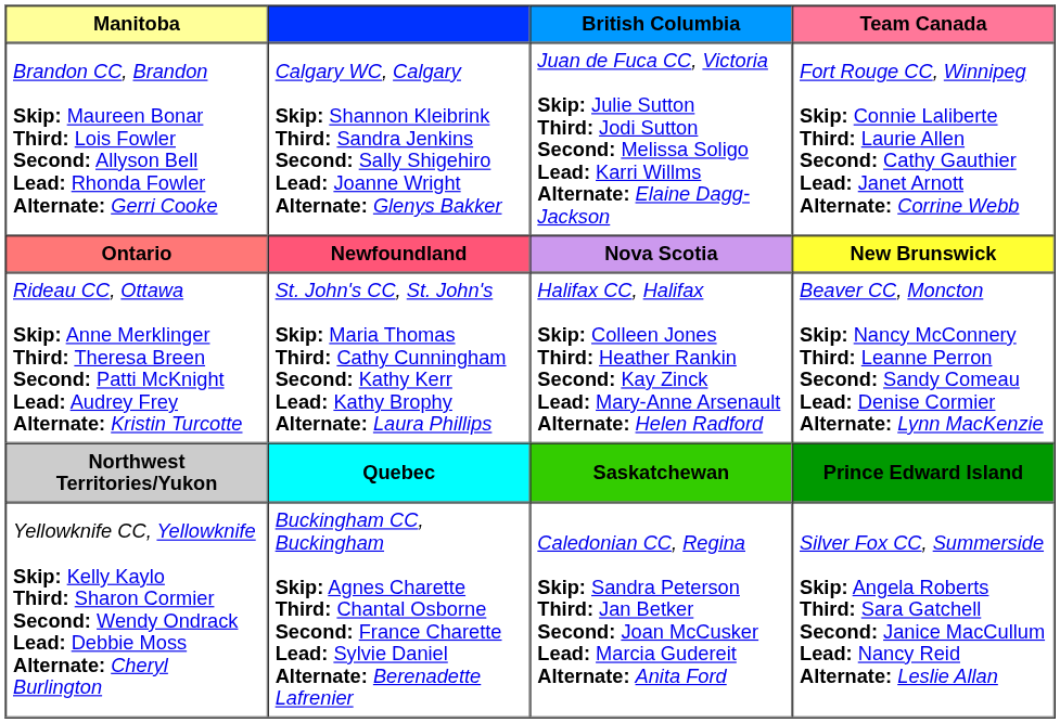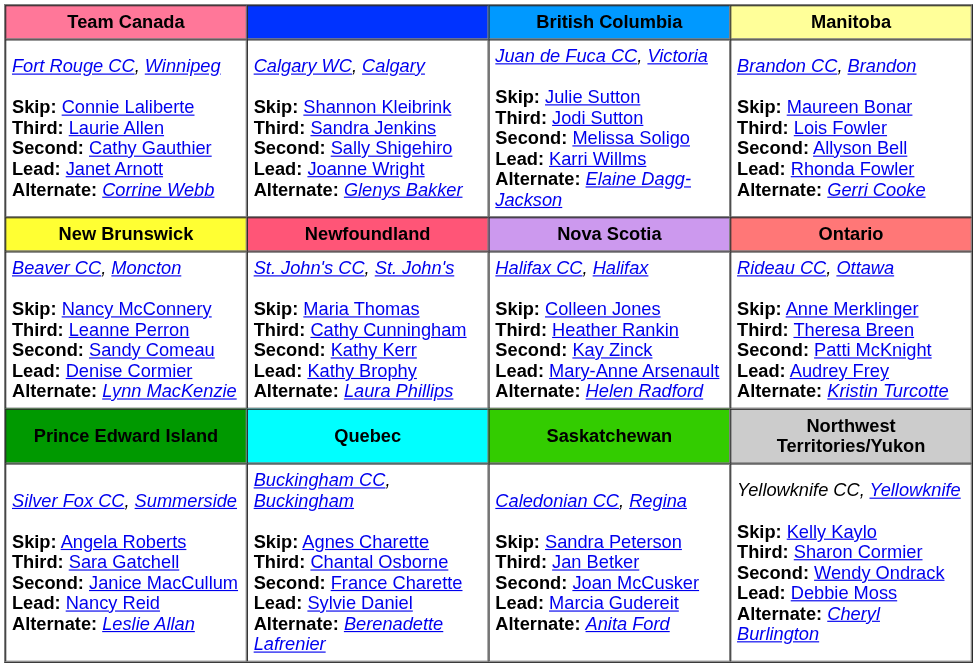columns swapped: Team Canada <-> Manitoba
